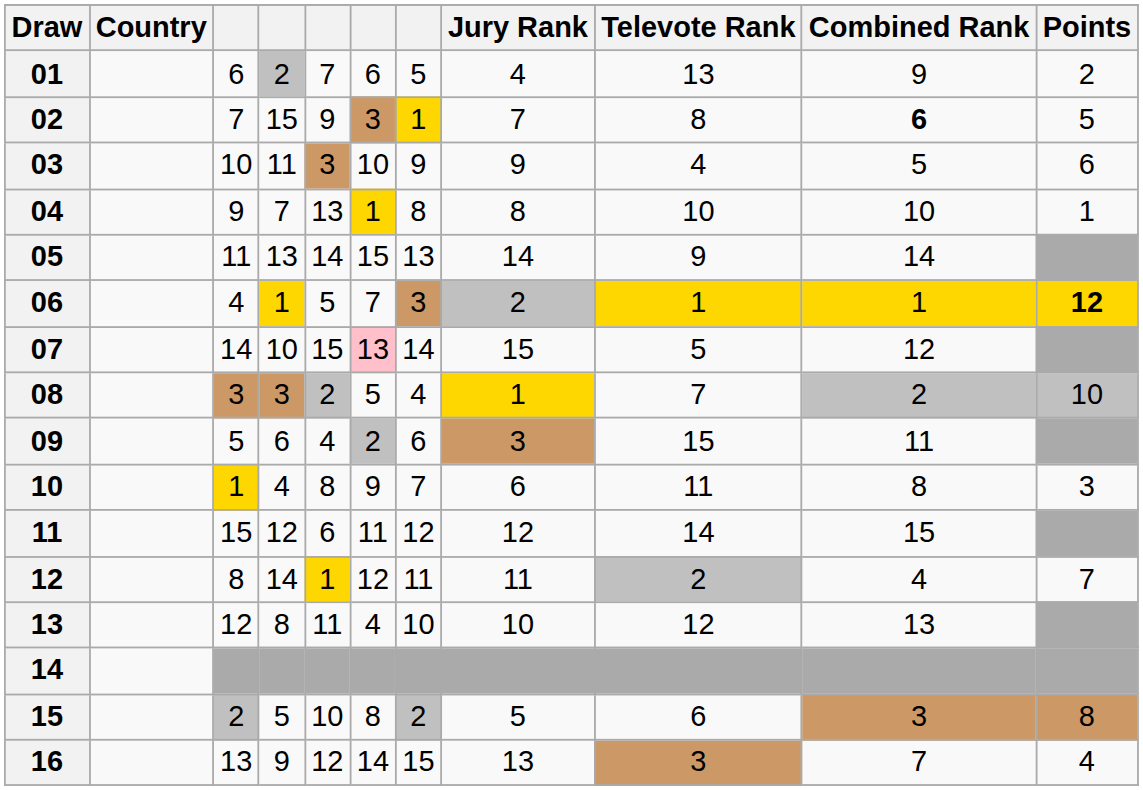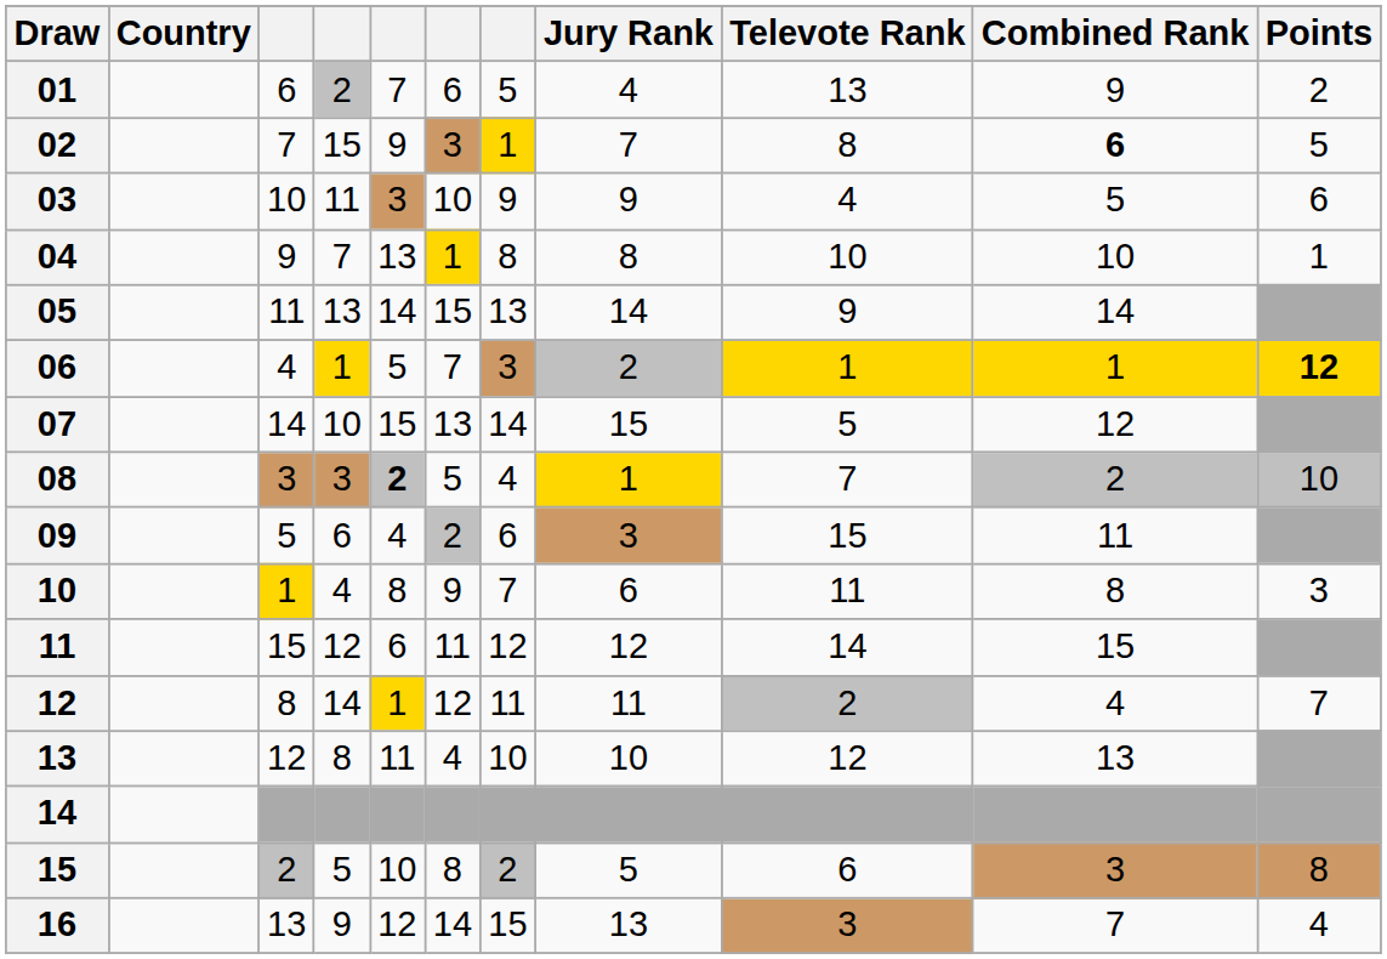07 | column 6: pink background -> no background
08 | column 5: normal -> bold
